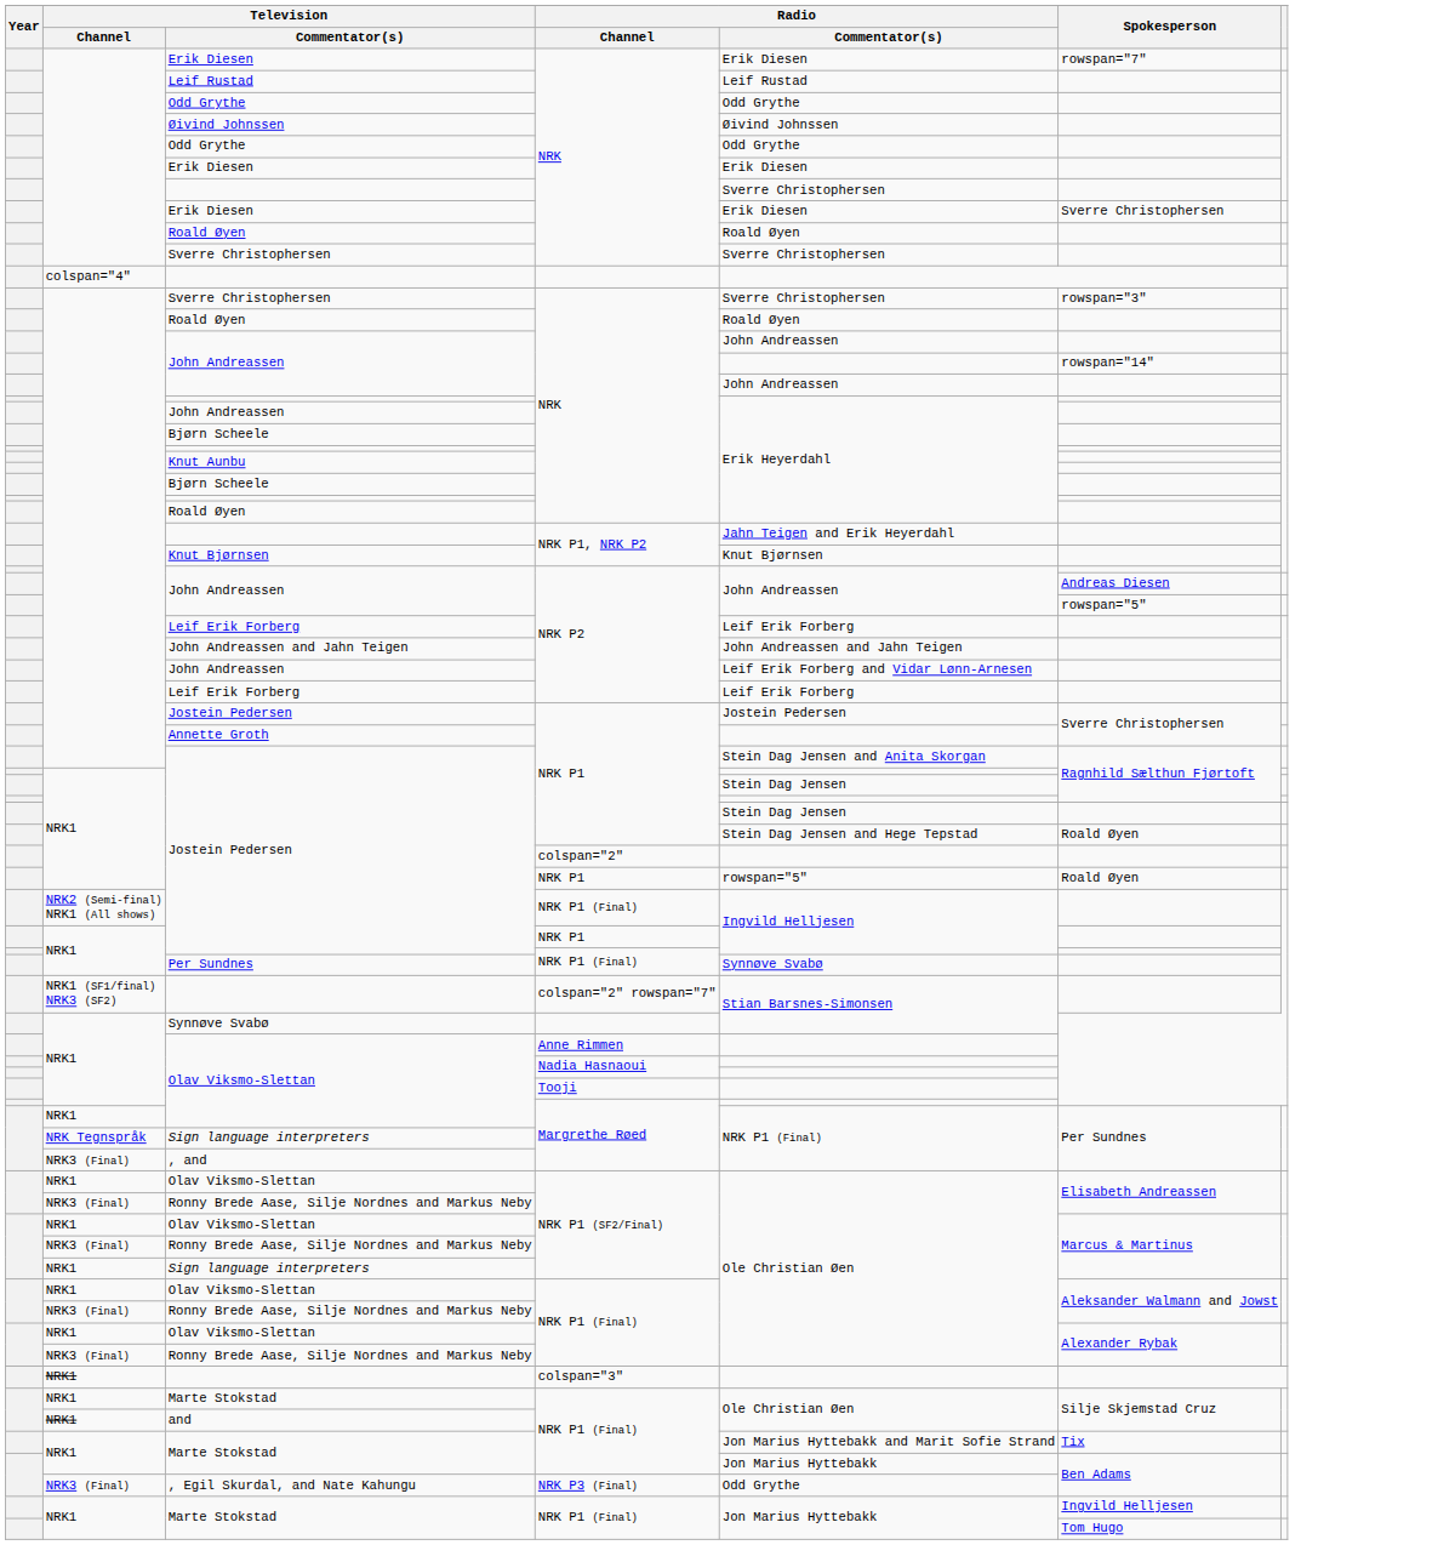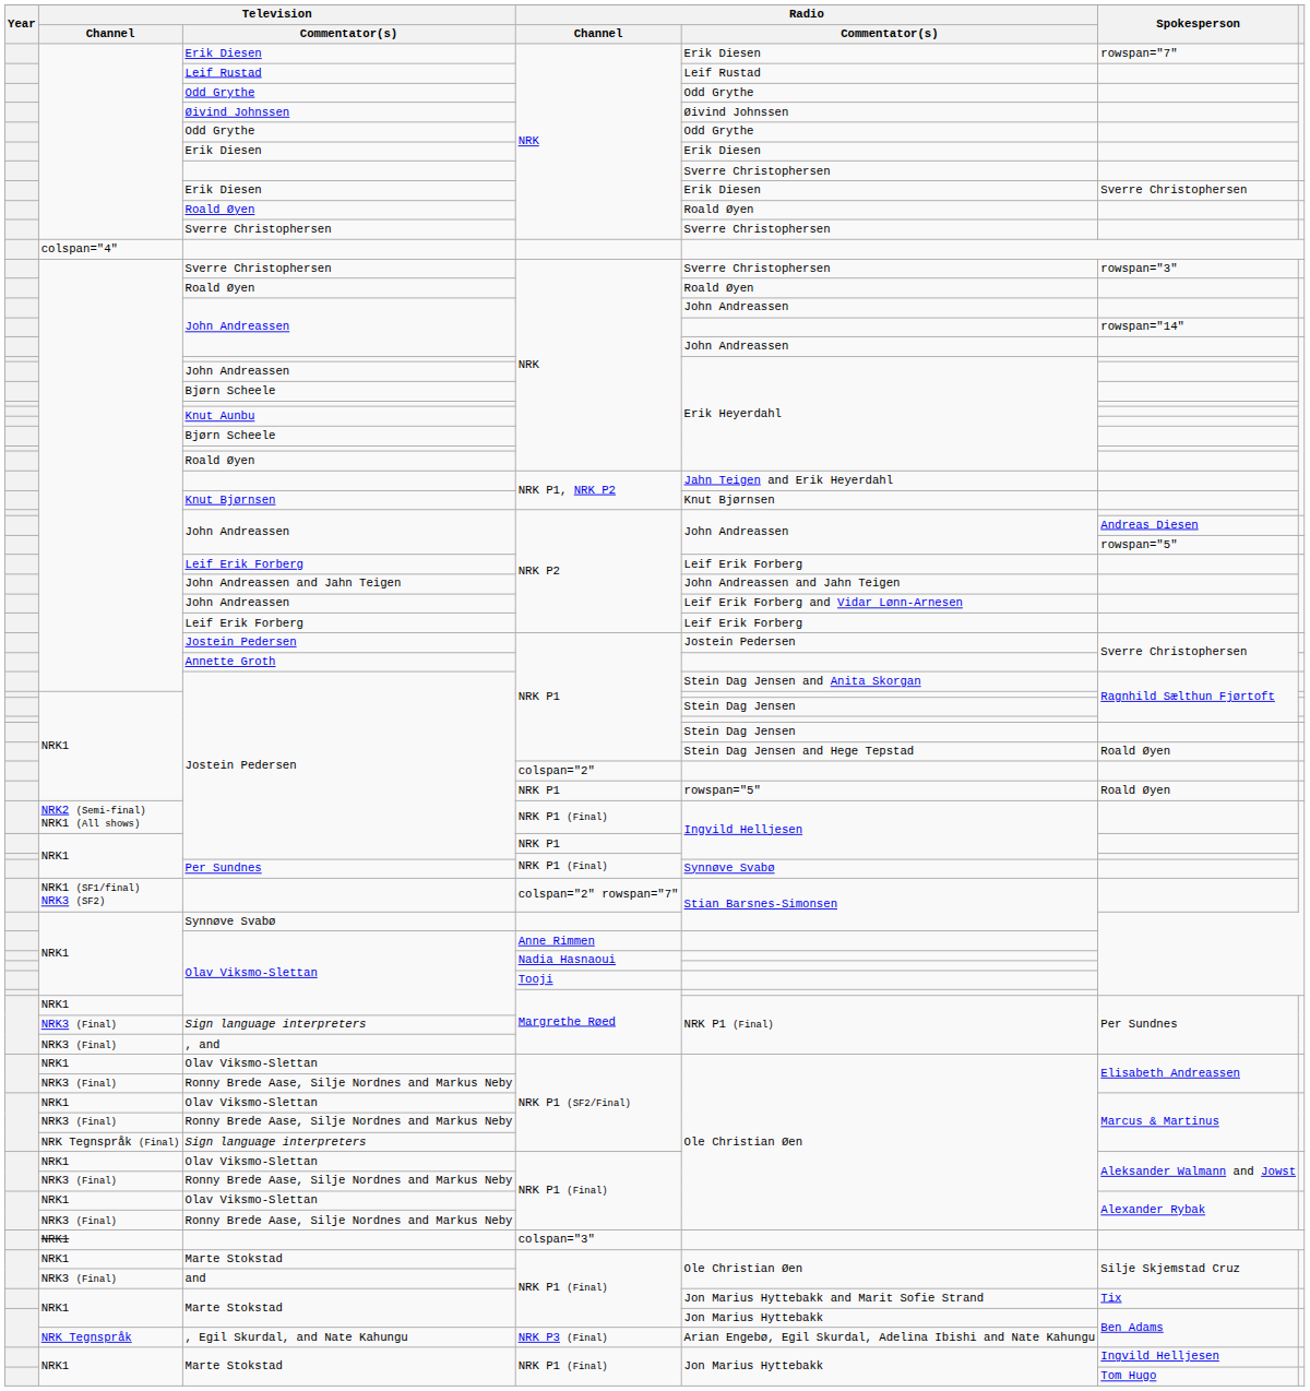Sign language interpreters / Margrethe Røed | Television / Channel: NRK Tegnspråk -> NRK3 (Final)
Sign language interpreters / NRK P1 (SF2/Final) | Television / Channel: NRK1 -> NRK Tegnspråk (Final)
and | Television / Channel: NRK1 -> NRK3 (Final)
, Egil Skurdal, and Nate Kahungu | Television / Channel: NRK3 (Final) -> NRK Tegnspråk
, Egil Skurdal, and Nate Kahungu | Radio / Commentator(s): Odd Grythe -> Arian Engebø, Egil Skurdal, Adelina Ibishi and Nate Kahungu
